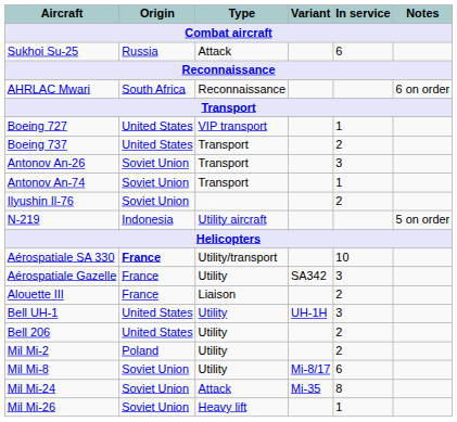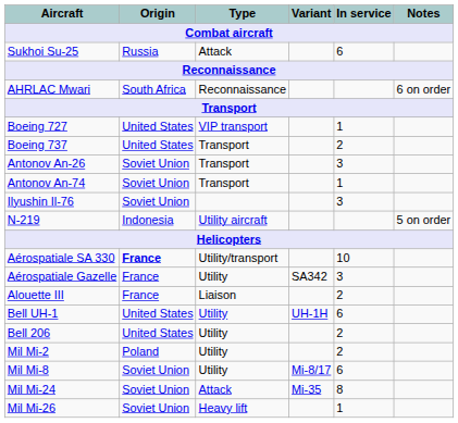Ilyushin Il-76 | In service: 2 -> 3
Bell UH-1 | In service: 3 -> 6
